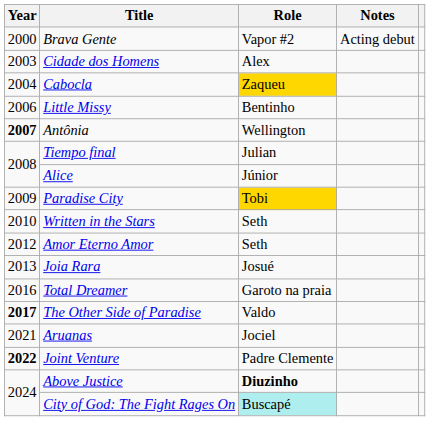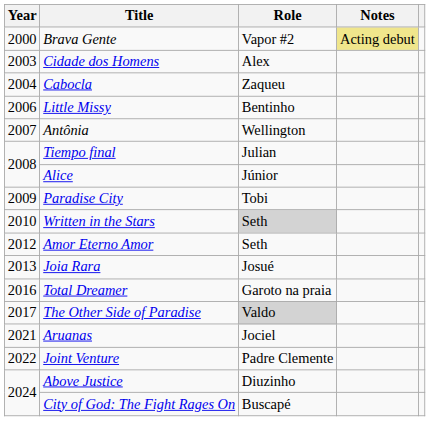Brava Gente | Notes: no background -> khaki background
Cabocla | Role: gold background -> no background
Antônia | Year: bold -> normal
Paradise City | Role: gold background -> no background
Written in the Stars | Role: no background -> lightgrey background
The Other Side of Paradise | Year: bold -> normal
The Other Side of Paradise | Role: no background -> lightgrey background
Joint Venture | Year: bold -> normal
Above Justice | Role: bold -> normal
City of God: The Fight Rages On | Role: paleturquoise background -> no background
